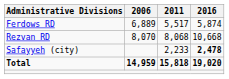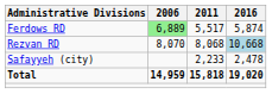Ferdows RD | 2006: no background -> lightgreen background
Rezvan RD | 2016: no background -> lightblue background
Safayyeh (city) | 2016: bold -> normal
